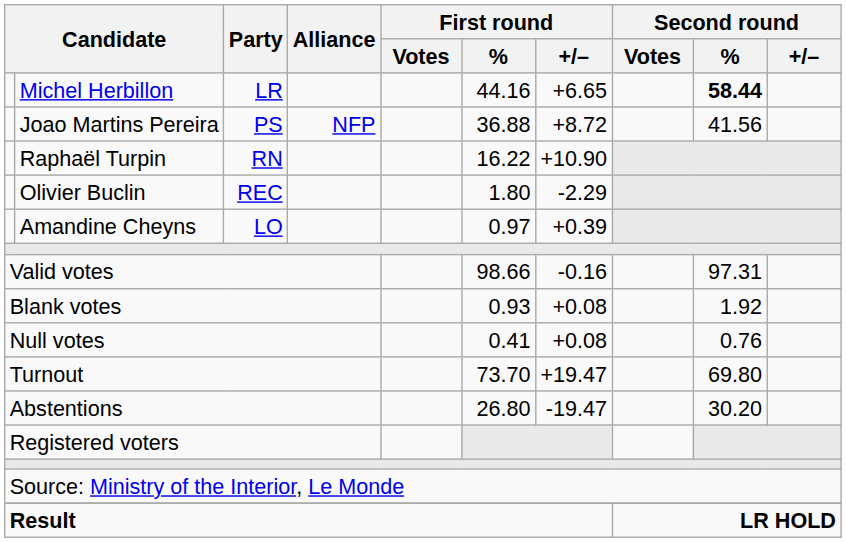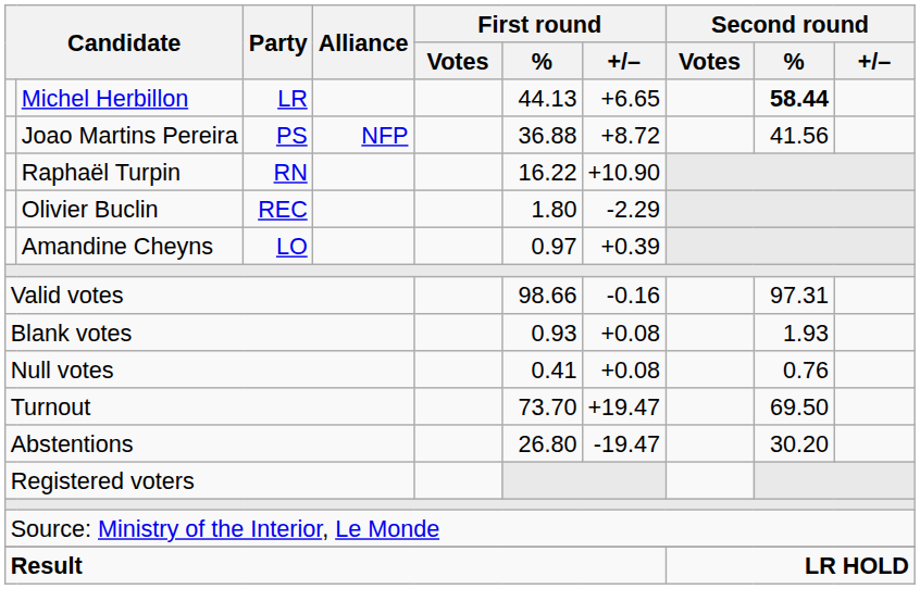Michel Herbillon | First round / %: 44.16 -> 44.13
Blank votes | Second round / %: 1.92 -> 1.93
Turnout | Second round / %: 69.80 -> 69.50
